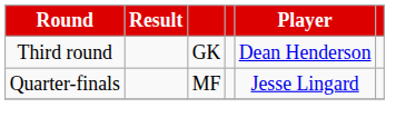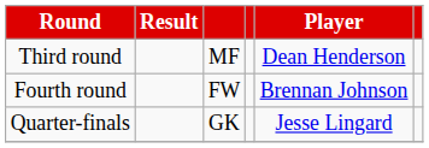Third round | column 3: GK -> MF
+ row: Fourth round | FW | Brennan Johnson
Quarter-finals | column 3: MF -> GK
